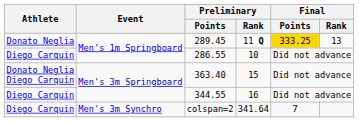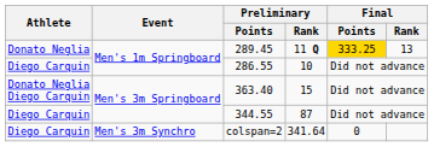344.55 | Preliminary / Rank: 16 -> 87
colspan=2 | Final / Points: 7 -> 0
